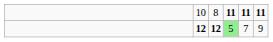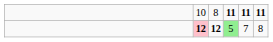row 2 | column 2: no background -> pink background
row 2 | column 6: 9 -> 8
